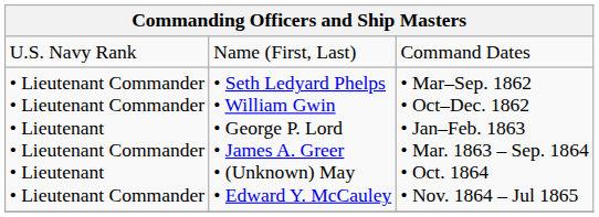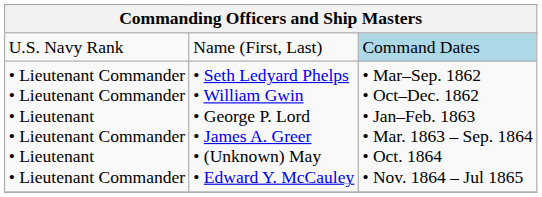U.S. Navy Rank | column 3: no background -> lightblue background
